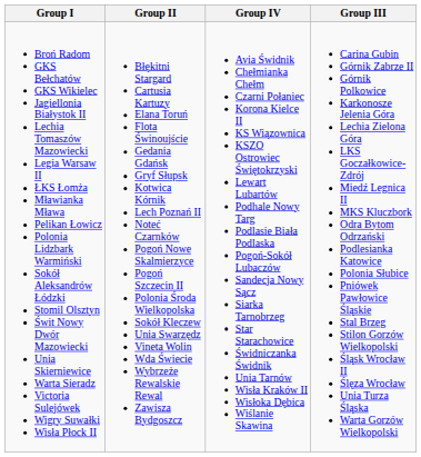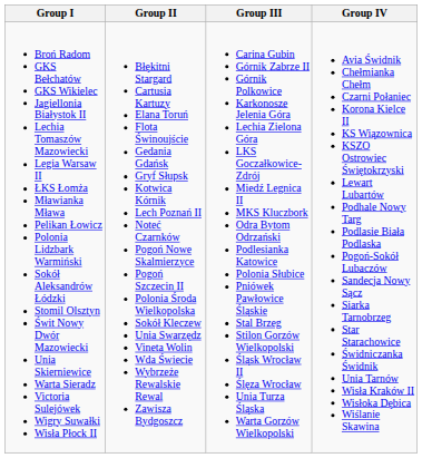columns swapped: Group III <-> Group IV
